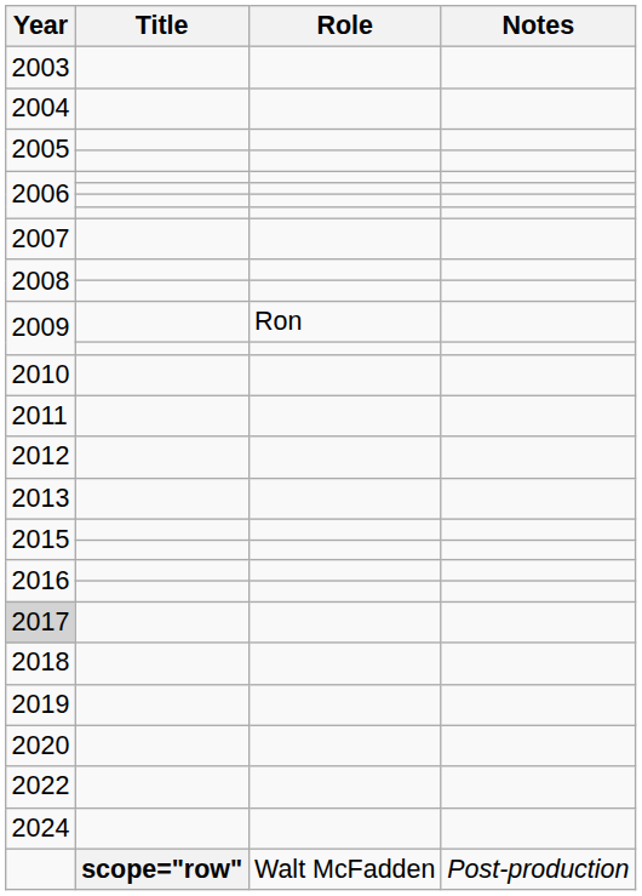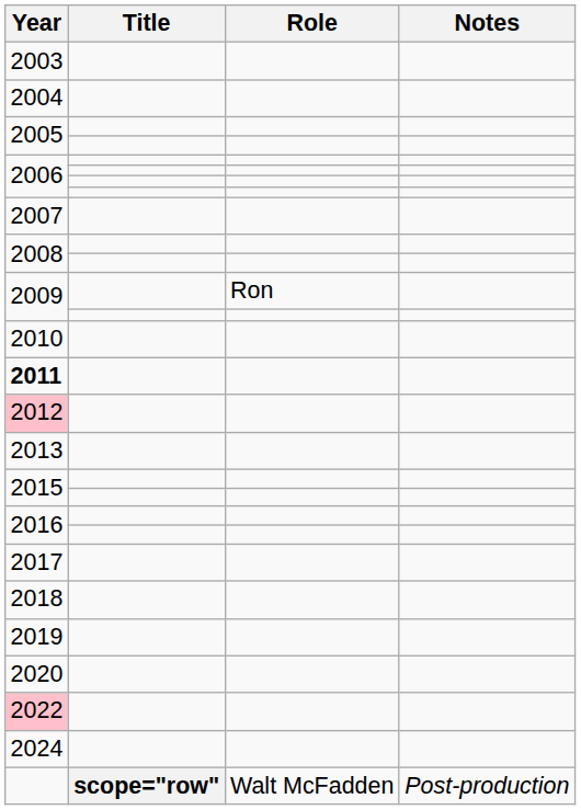2011 | Year: normal -> bold
2012 | Year: no background -> pink background
2017 | Year: lightgrey background -> no background
2022 | Year: no background -> pink background
